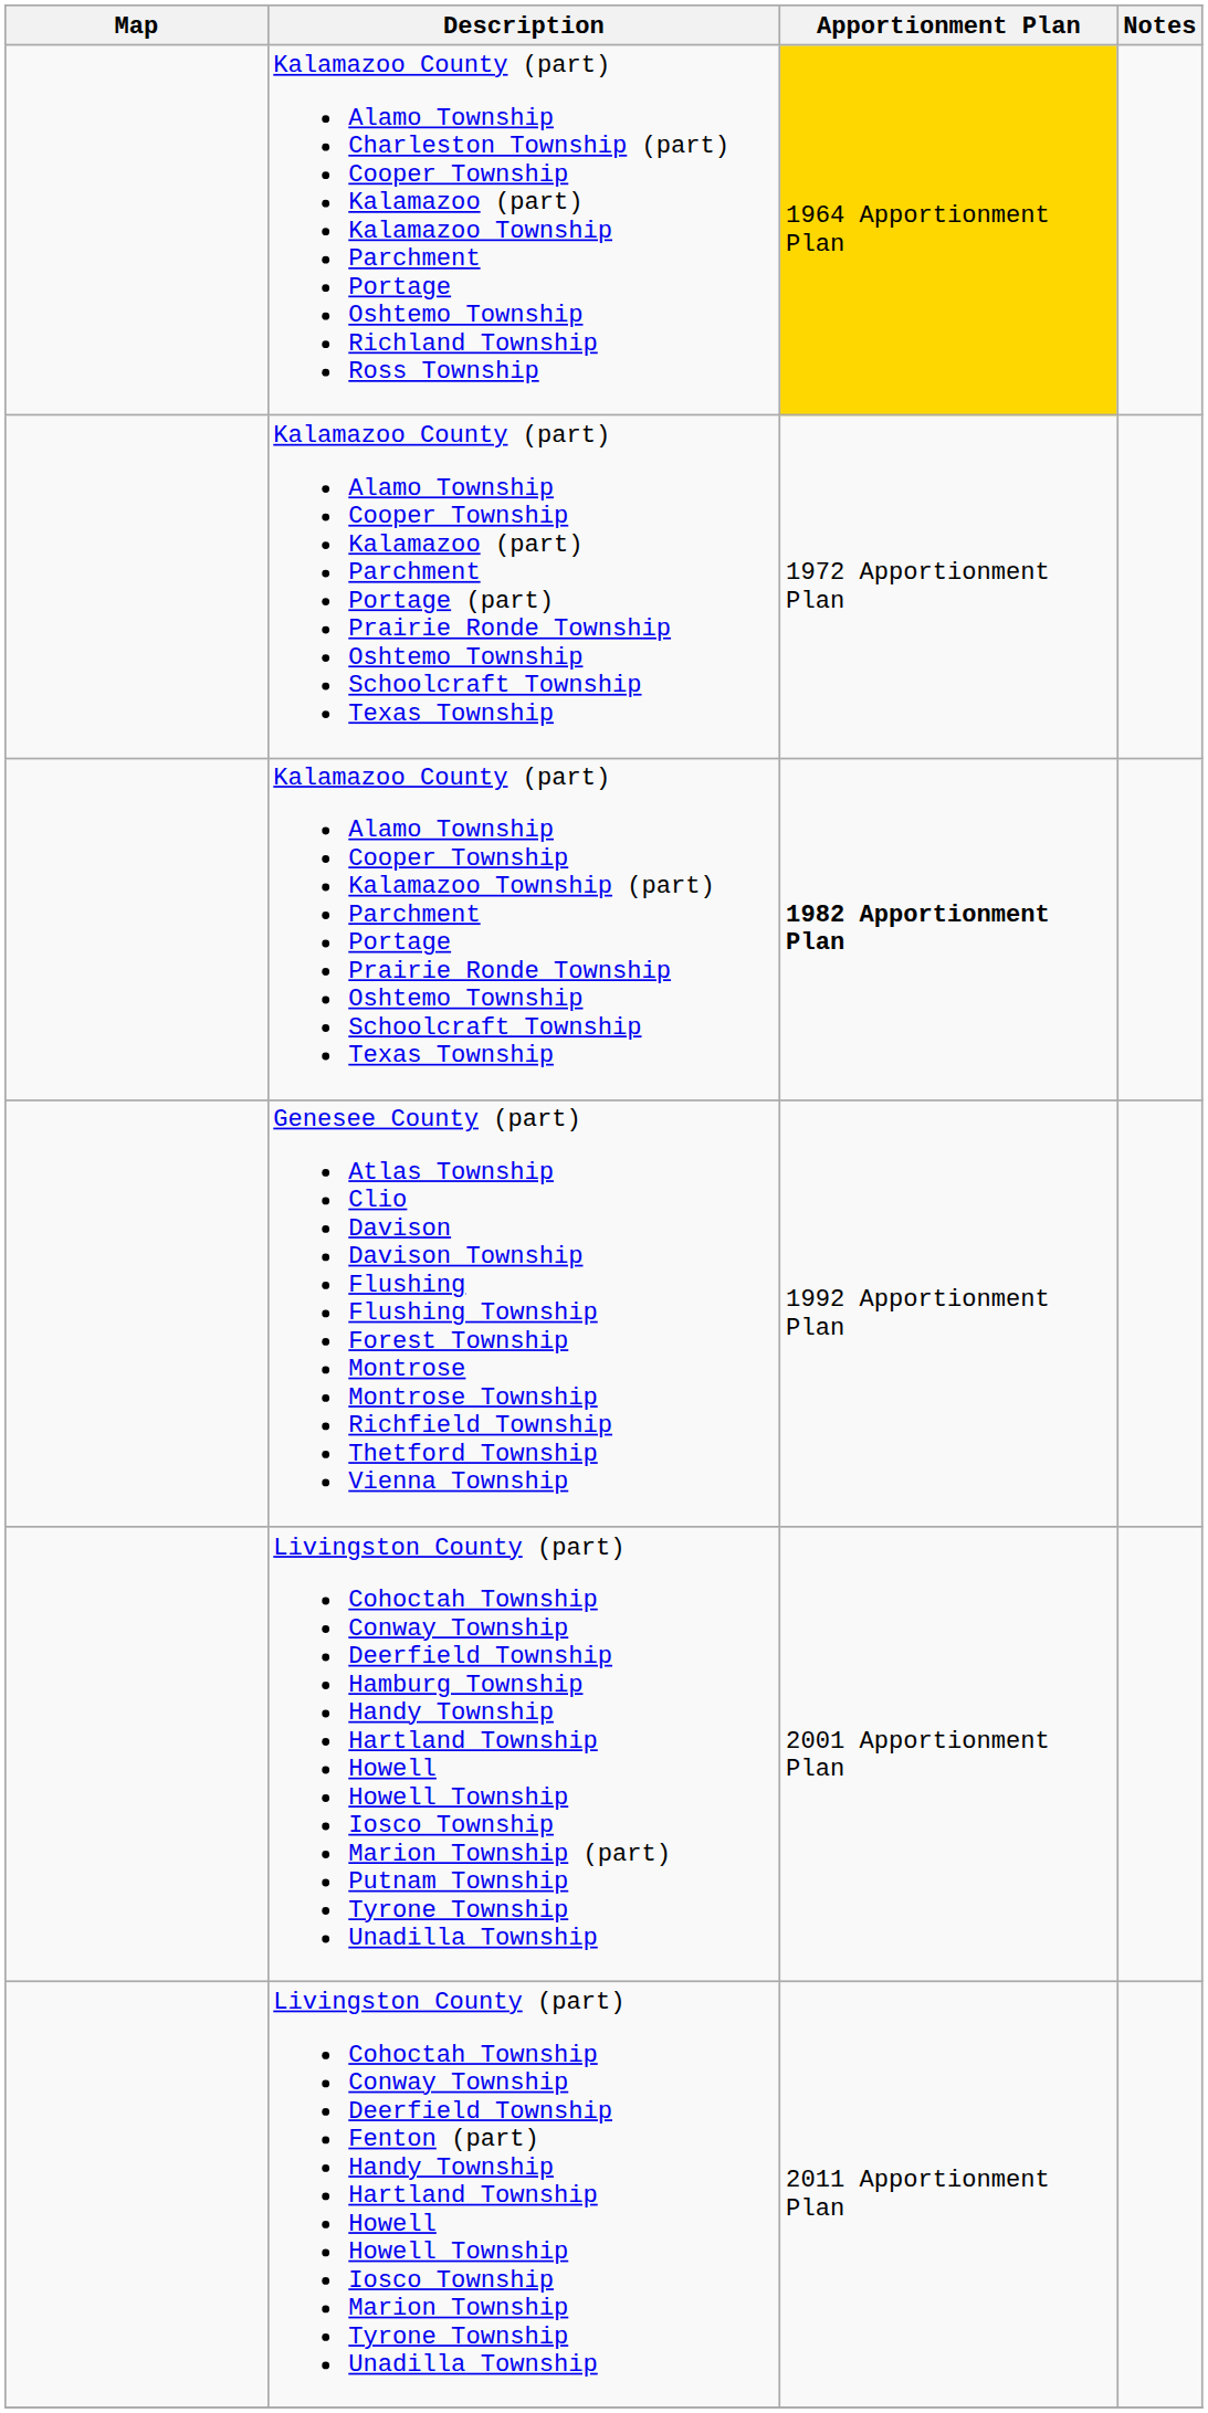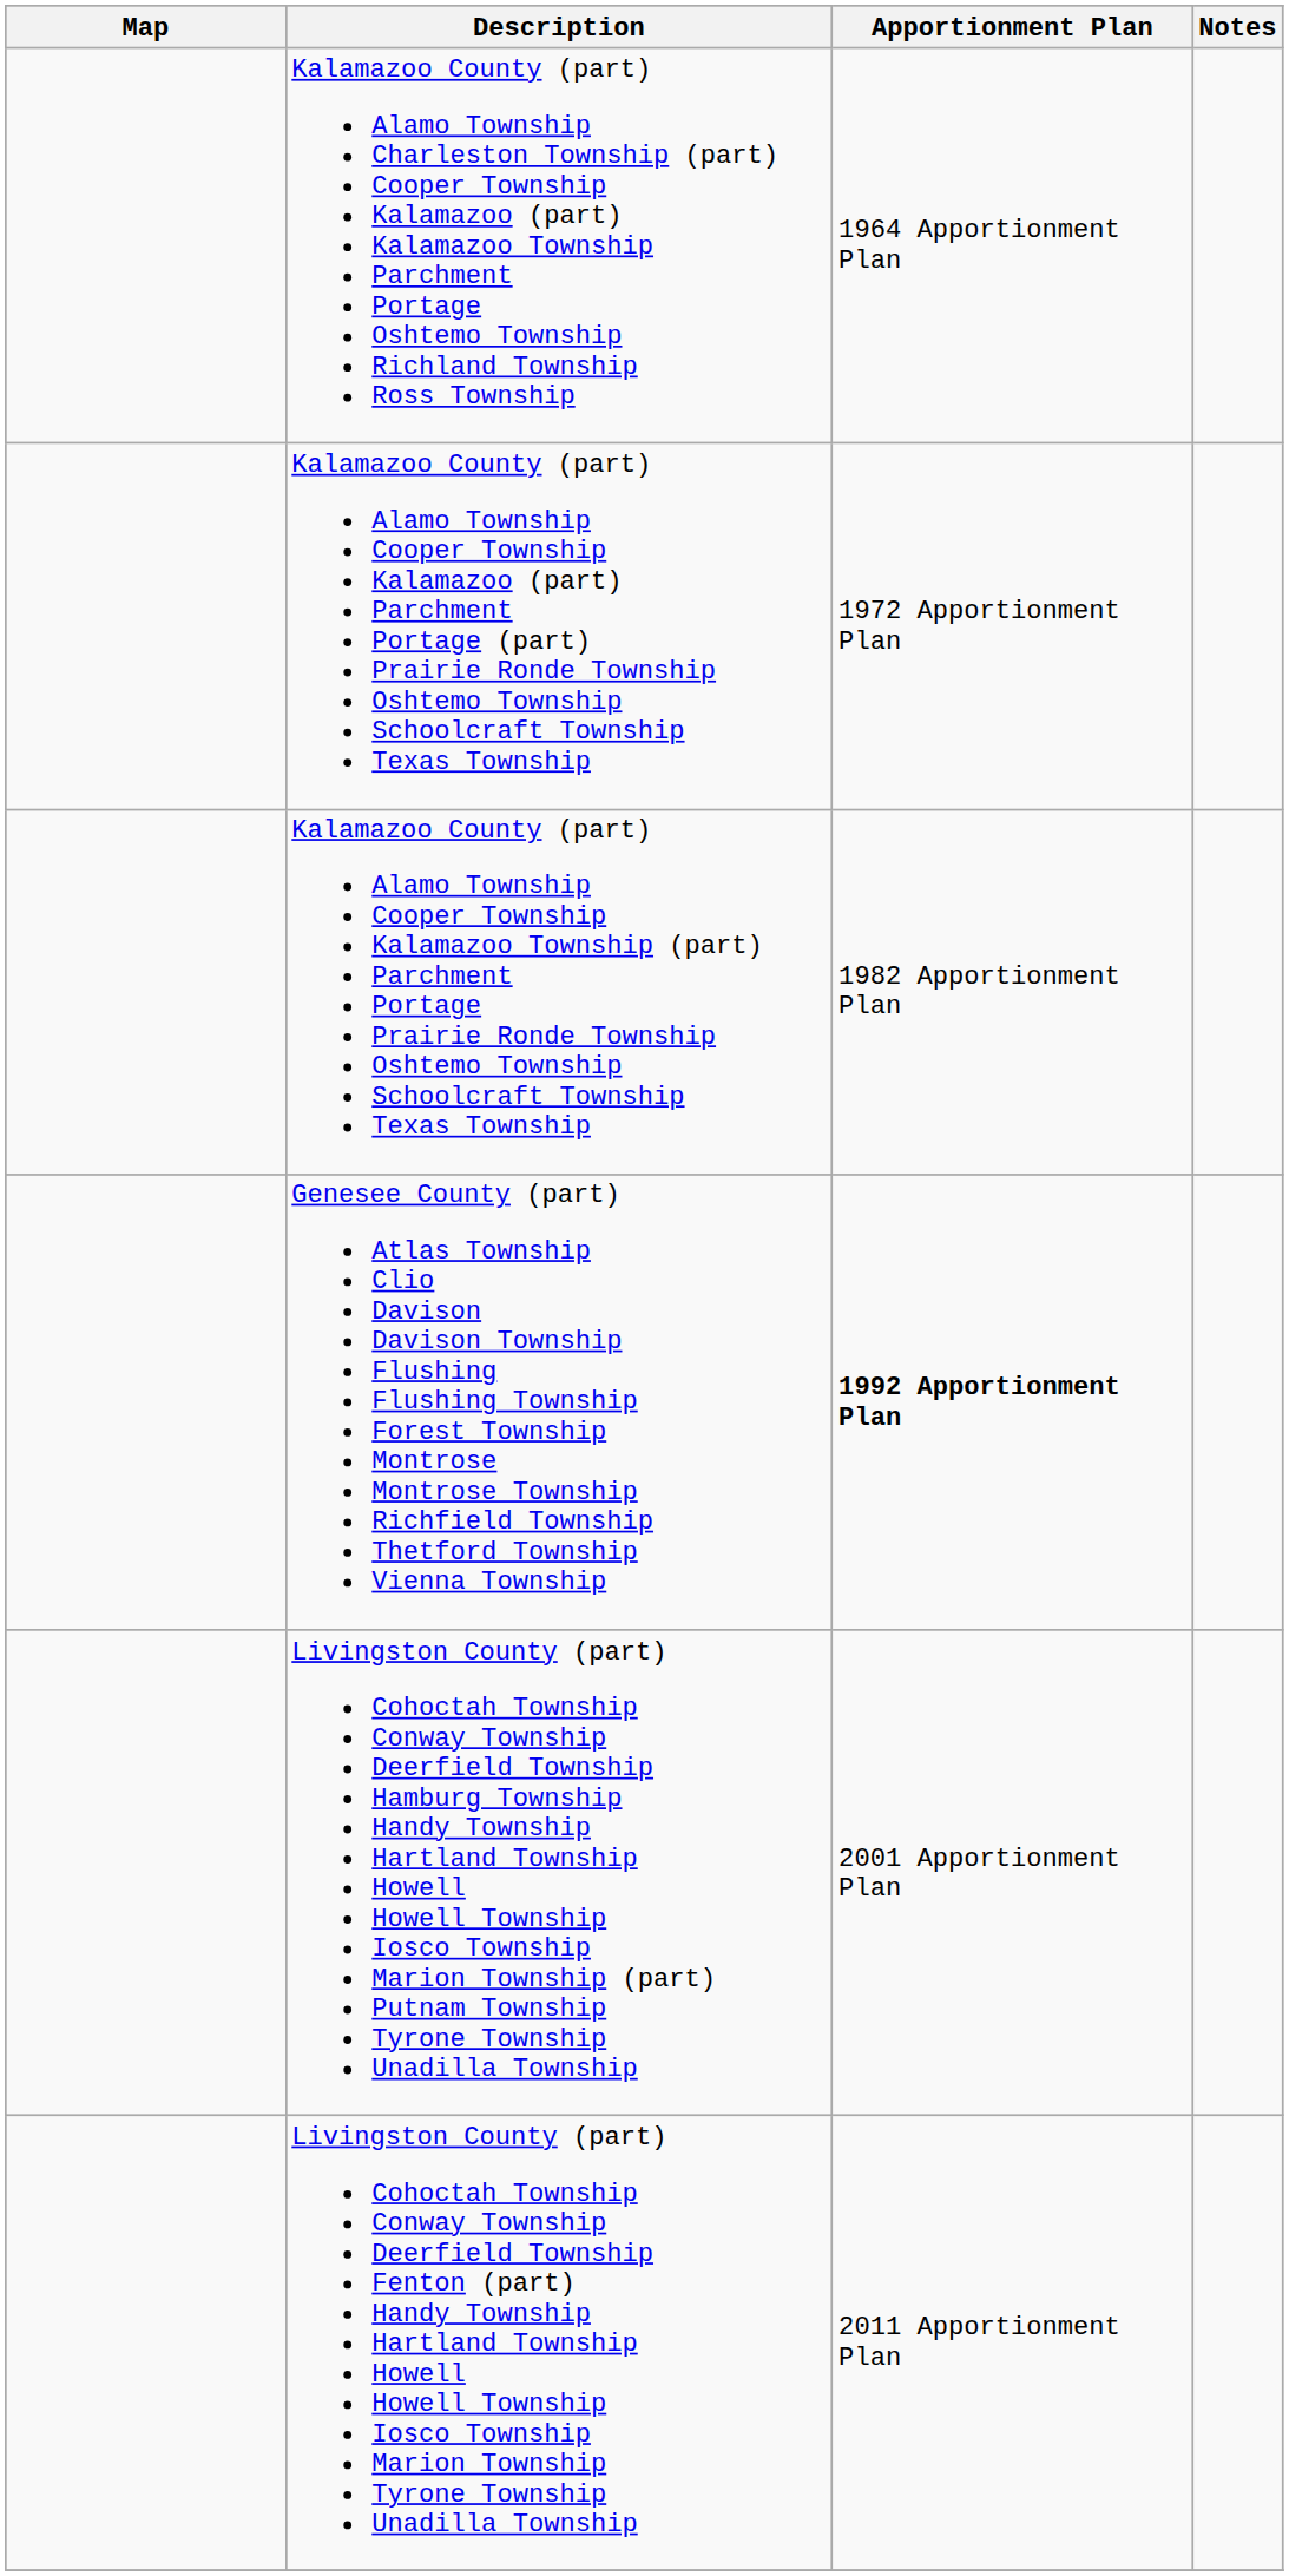row 2 | Apportionment Plan: gold background -> no background
row 4 | Apportionment Plan: bold -> normal
row 5 | Apportionment Plan: normal -> bold
